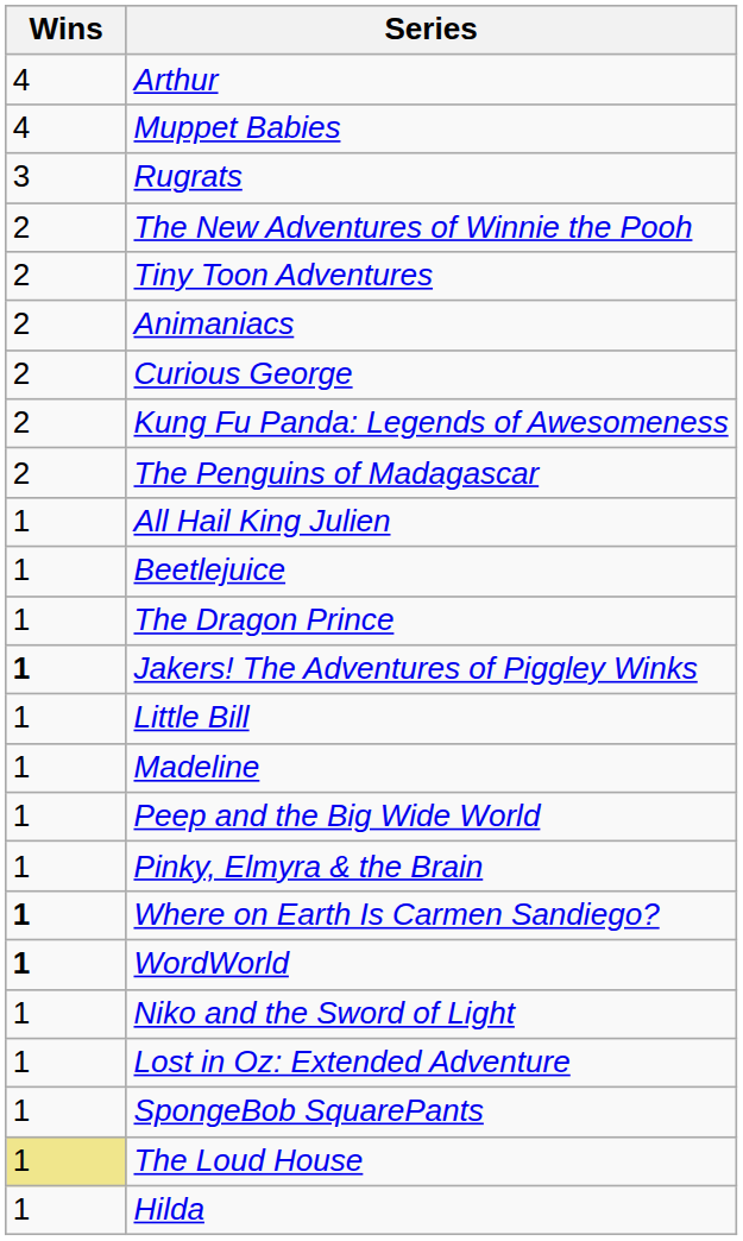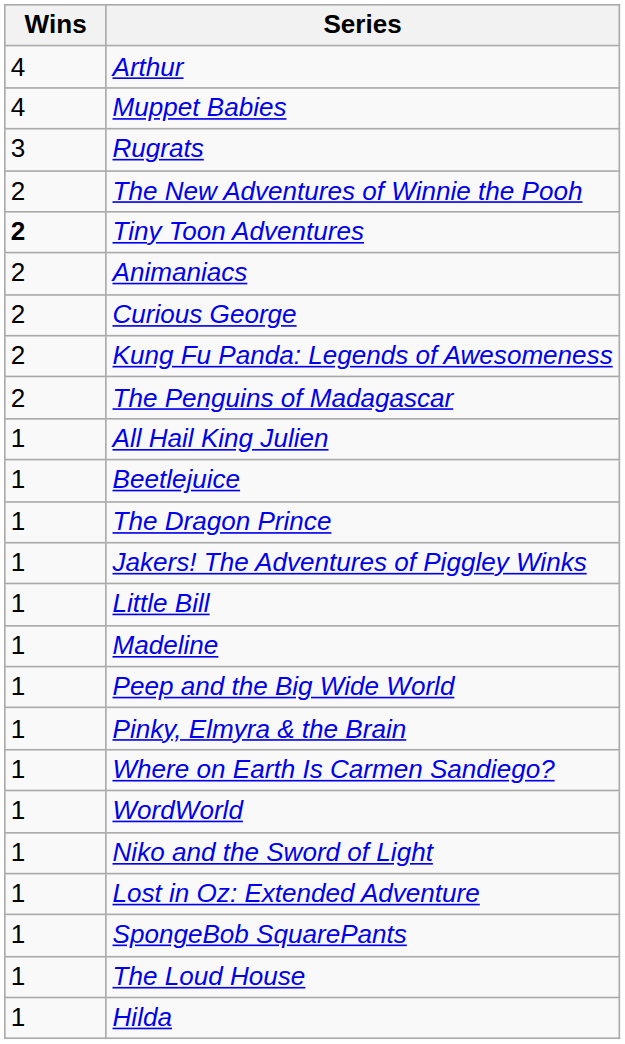Tiny Toon Adventures | Wins: normal -> bold
Jakers! The Adventures of Piggley Winks | Wins: bold -> normal
Where on Earth Is Carmen Sandiego? | Wins: bold -> normal
WordWorld | Wins: bold -> normal
The Loud House | Wins: khaki background -> no background
